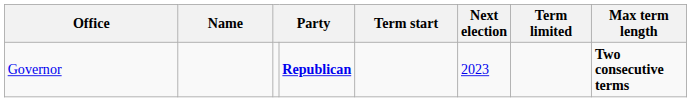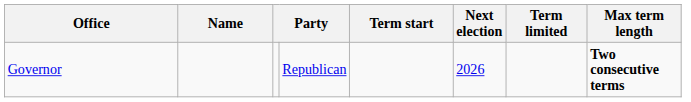Governor | column 4: bold -> normal
Governor | Next election: 2023 -> 2026
